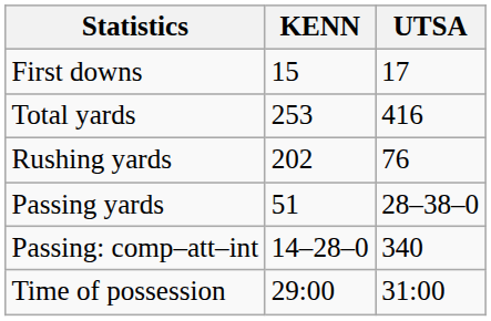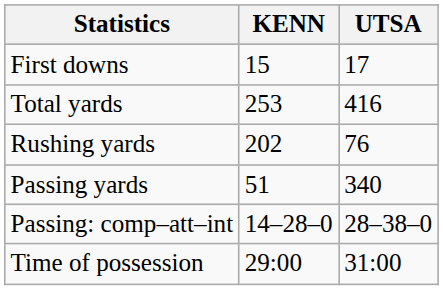Passing yards | UTSA: 28–38–0 -> 340
Passing: comp–att–int | UTSA: 340 -> 28–38–0
